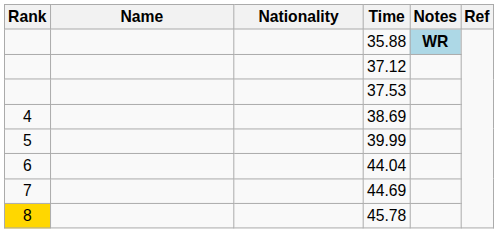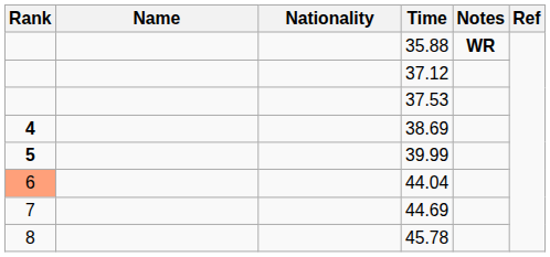35.88 | Notes: lightblue background -> no background
38.69 | Rank: normal -> bold
39.99 | Rank: normal -> bold
44.04 | Rank: no background -> lightsalmon background
45.78 | Rank: gold background -> no background
